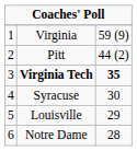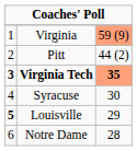Virginia | column 3: no background -> lightsalmon background
Virginia Tech | column 1: normal -> bold
Virginia Tech | column 3: no background -> lightsalmon background
Louisville | column 1: normal -> bold
